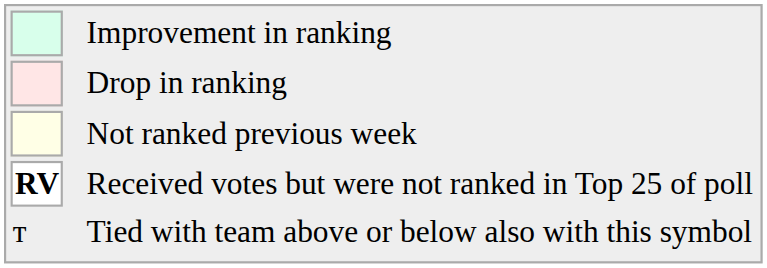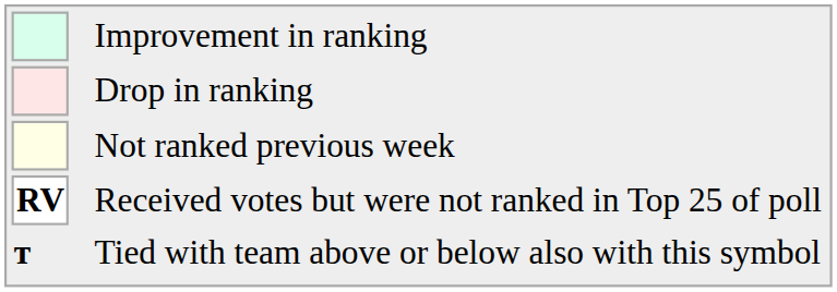Tied with team above or below also with this symbol | column 1: normal -> bold
